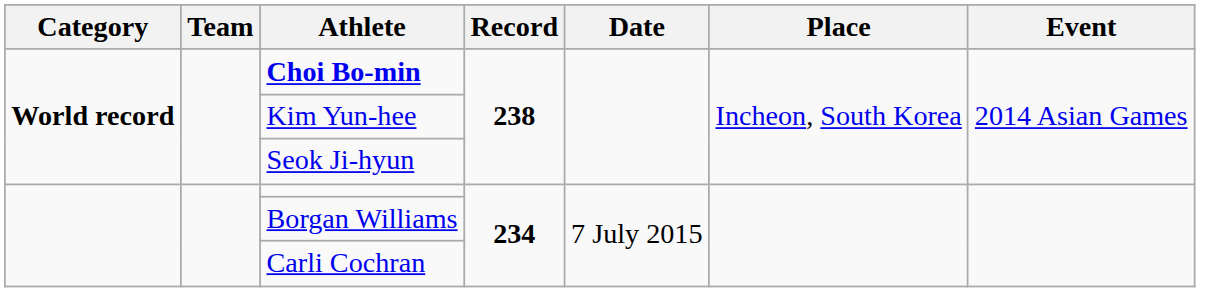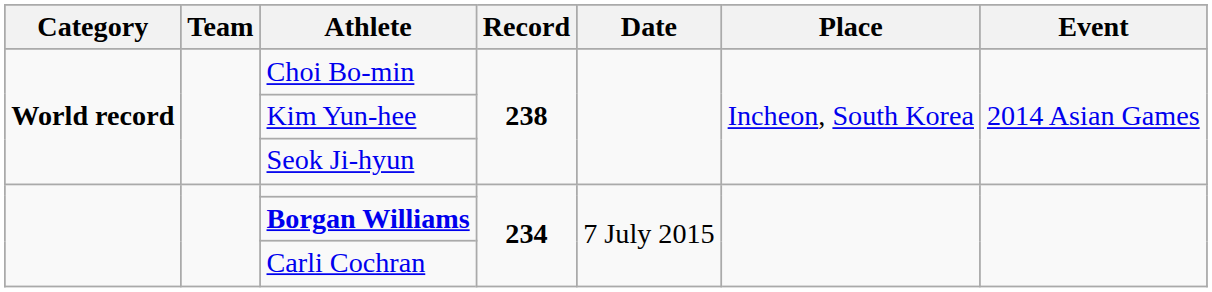Choi Bo-min | Athlete: bold -> normal
Borgan Williams | Athlete: normal -> bold
